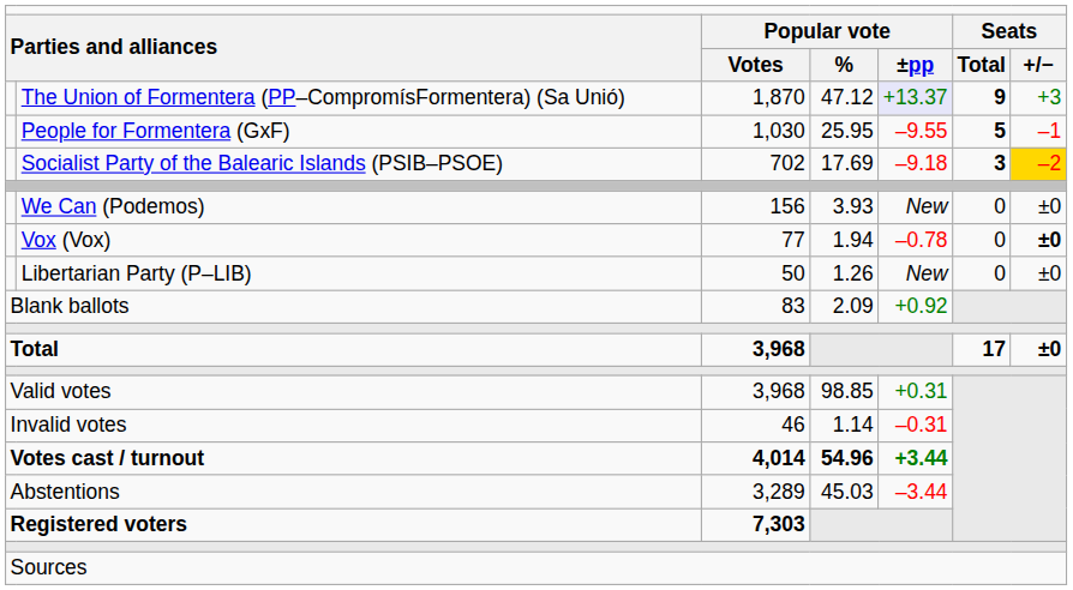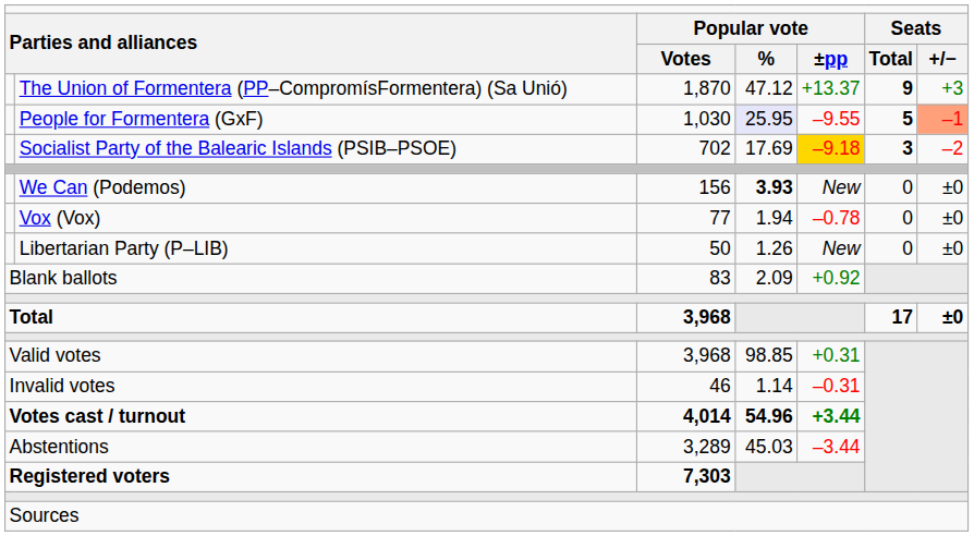The Union of Formentera (PP–CompromísFormentera) (Sa Unió) | column 5: lavender background -> no background
People for Formentera (GxF) | column 4: no background -> lavender background
People for Formentera (GxF) | column 7: no background -> lightsalmon background
Socialist Party of the Balearic Islands (PSIB–PSOE) | column 5: no background -> gold background
Socialist Party of the Balearic Islands (PSIB–PSOE) | column 7: gold background -> no background
We Can (Podemos) | column 4: normal -> bold
Vox (Vox) | column 7: bold -> normal
